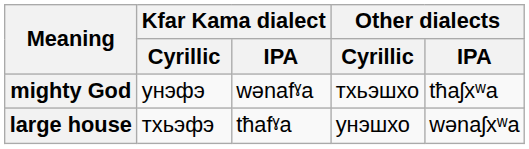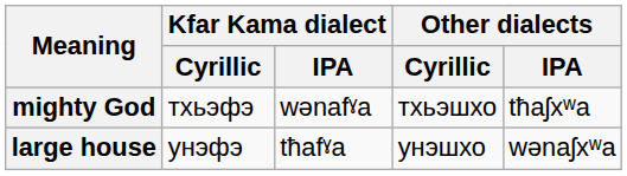mighty God | Kfar Kama dialect / Cyrillic: унэфэ -> тхьэфэ
large house | Kfar Kama dialect / Cyrillic: тхьэфэ -> унэфэ
